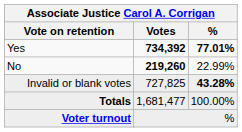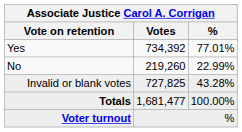Yes | Votes: bold -> normal
Yes | %: bold -> normal
No | Votes: bold -> normal
Invalid or blank votes | %: bold -> normal
